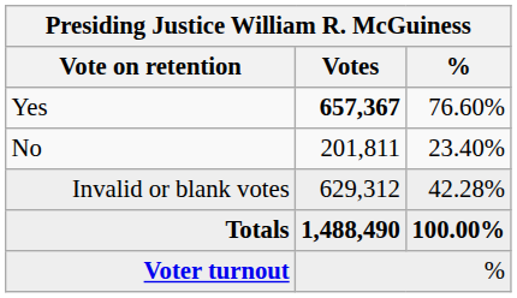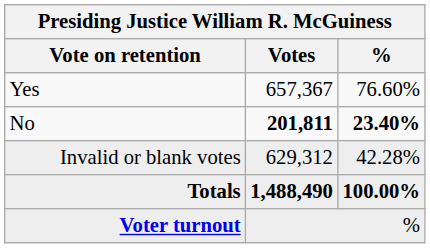Yes | Votes: bold -> normal
No | Votes: normal -> bold
No | %: normal -> bold
